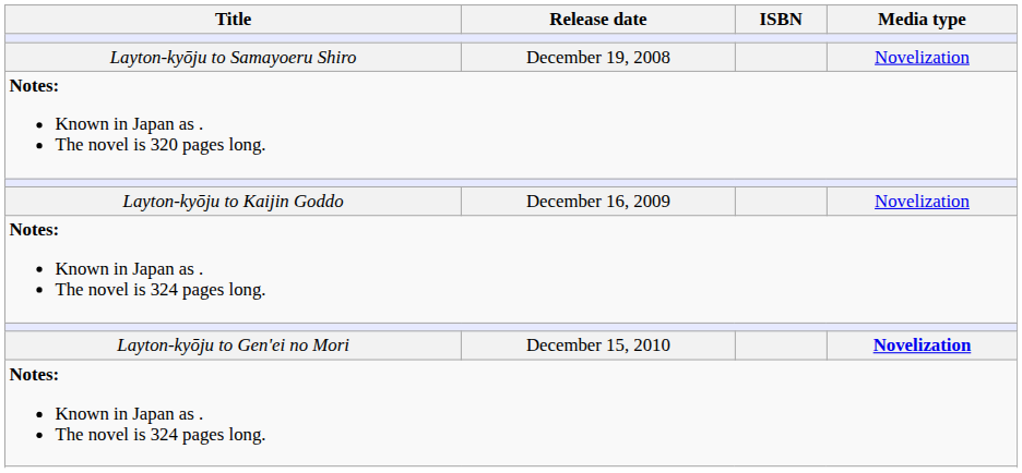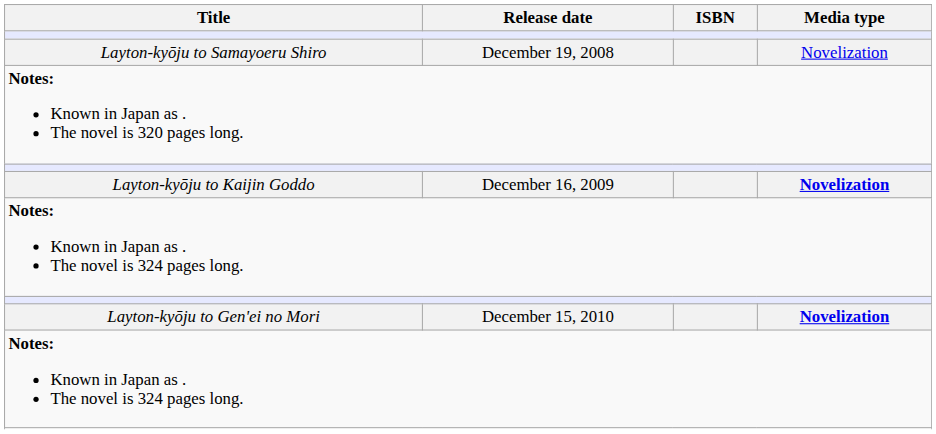Layton-kyōju to Kaijin Goddo | Media type: normal -> bold
